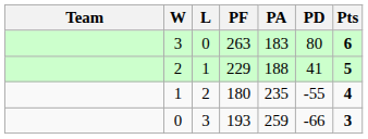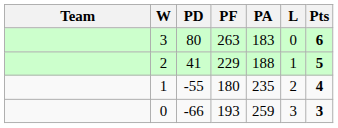columns swapped: L <-> PD
